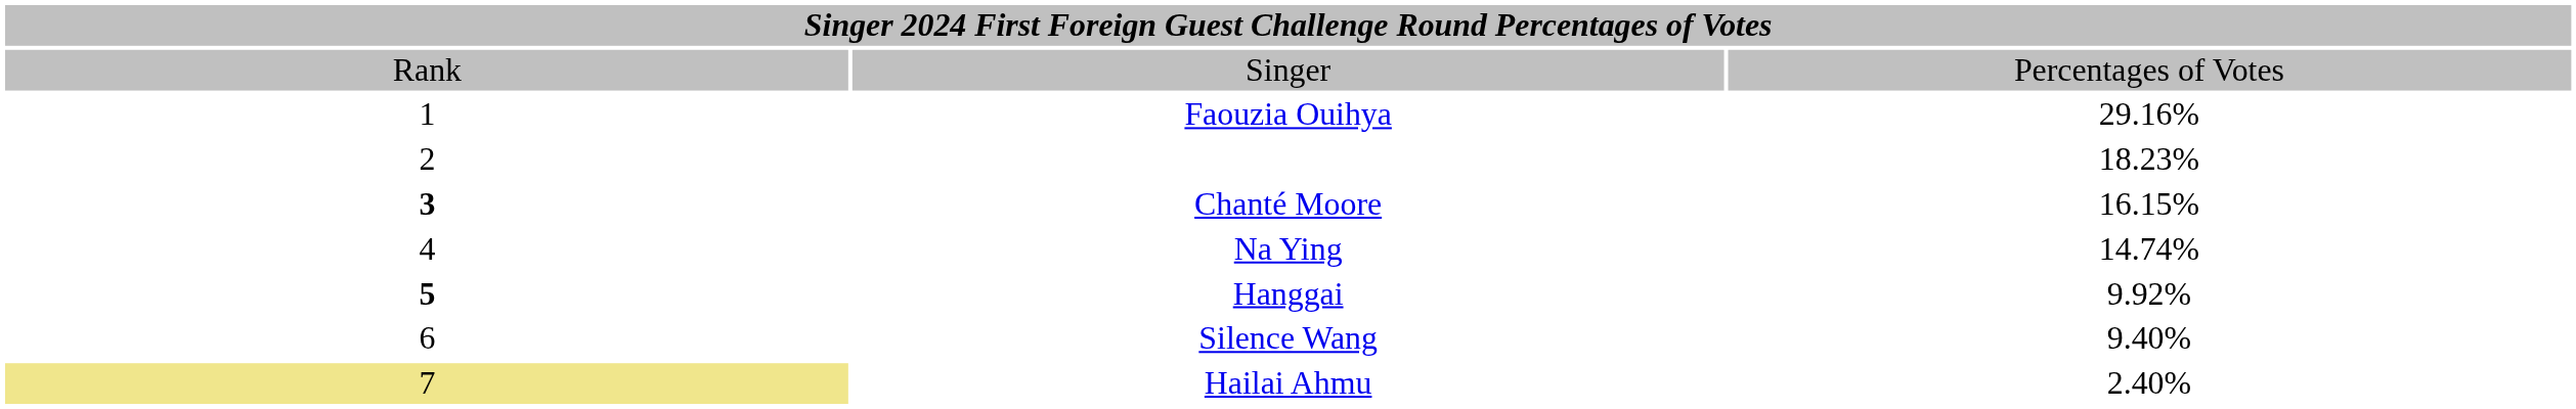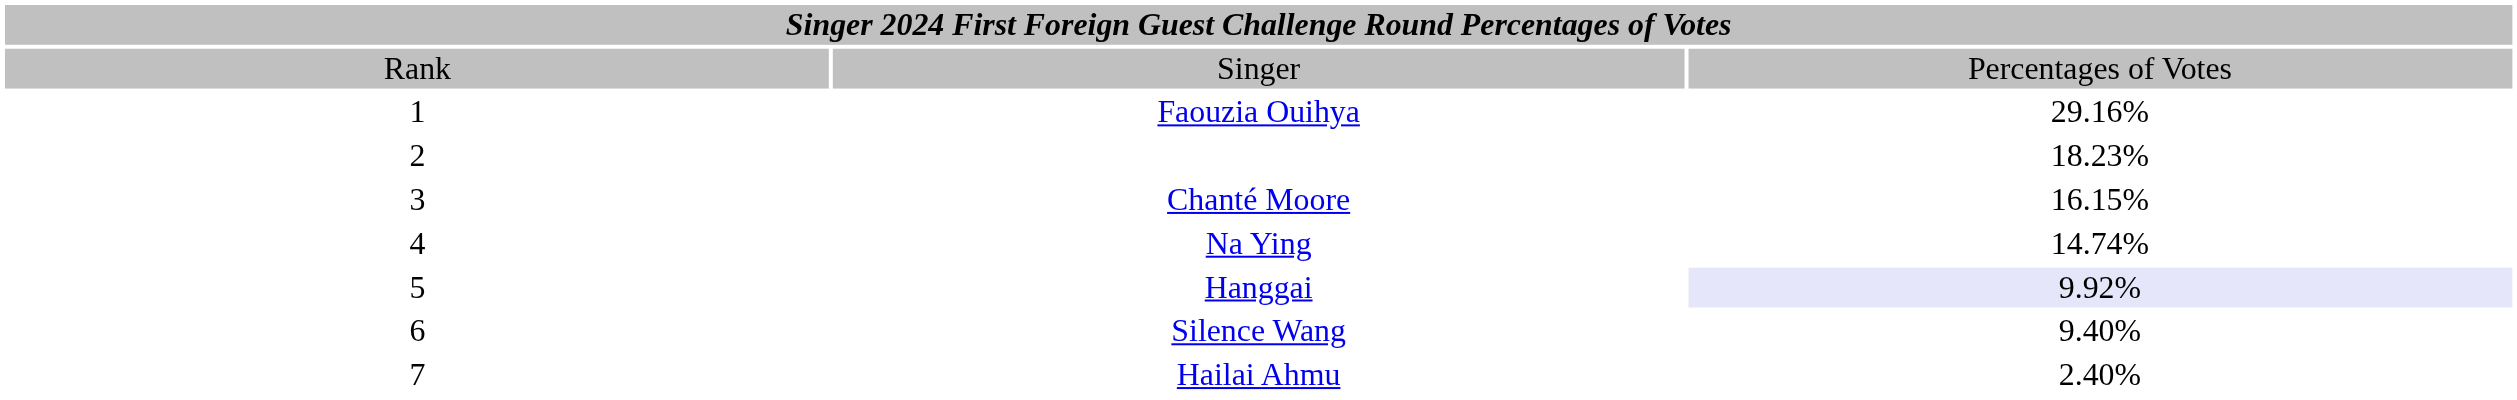Chanté Moore | column 1: bold -> normal
Hanggai | column 1: bold -> normal
Hanggai | column 3: no background -> lavender background
Hailai Ahmu | column 1: khaki background -> no background
